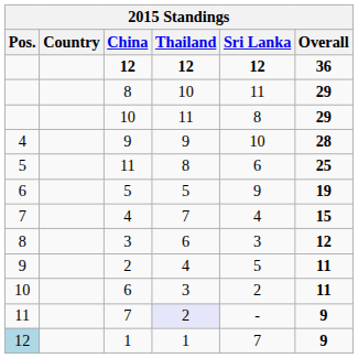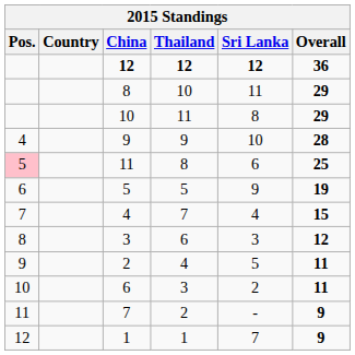row 7 | Pos.: no background -> pink background
row 13 | Thailand: lavender background -> no background
row 14 | Pos.: lightblue background -> no background
